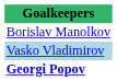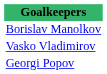Vasko Vladimirov | column 1: lightblue background -> no background
Georgi Popov | column 1: bold -> normal
